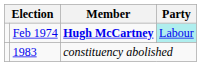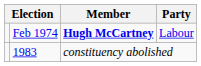Feb 1974 | Party: paleturquoise background -> no background
